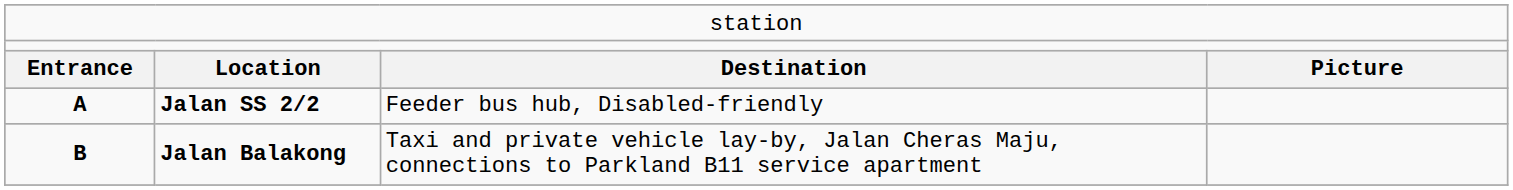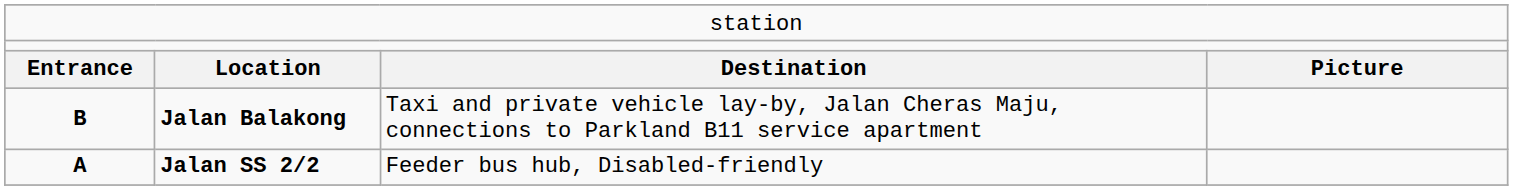rows swapped: Jalan SS 2/2 <-> Jalan Balakong
